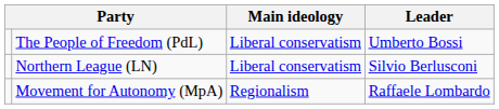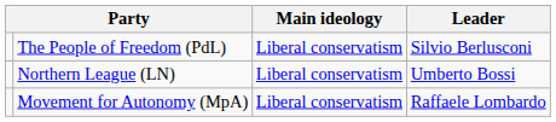The People of Freedom (PdL) | Leader: Umberto Bossi -> Silvio Berlusconi
Northern League (LN) | Leader: Silvio Berlusconi -> Umberto Bossi
Movement for Autonomy (MpA) | Main ideology: Regionalism -> Liberal conservatism
